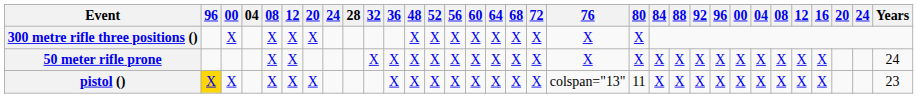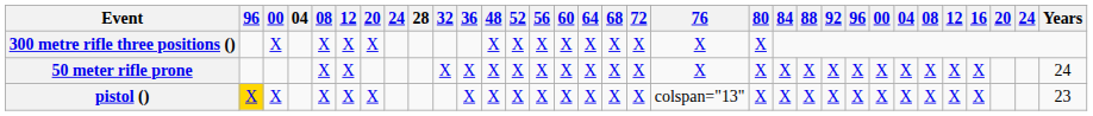pistol () | 80: 11 -> X
